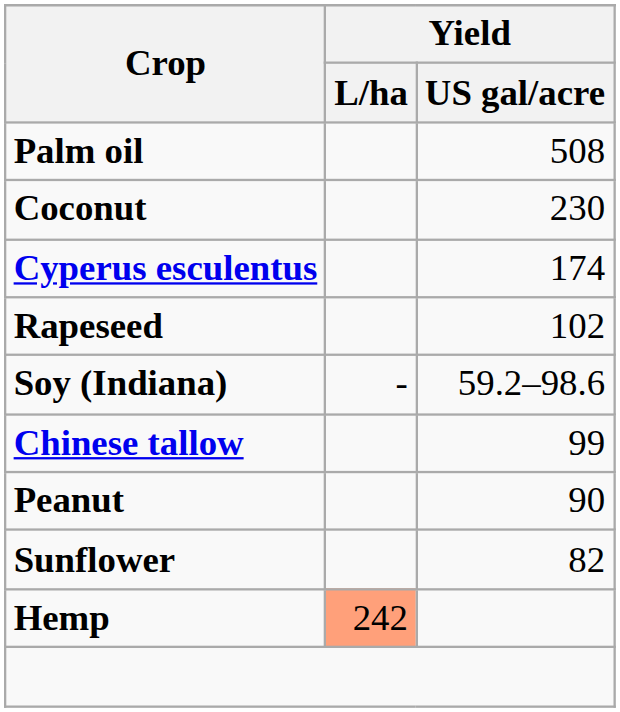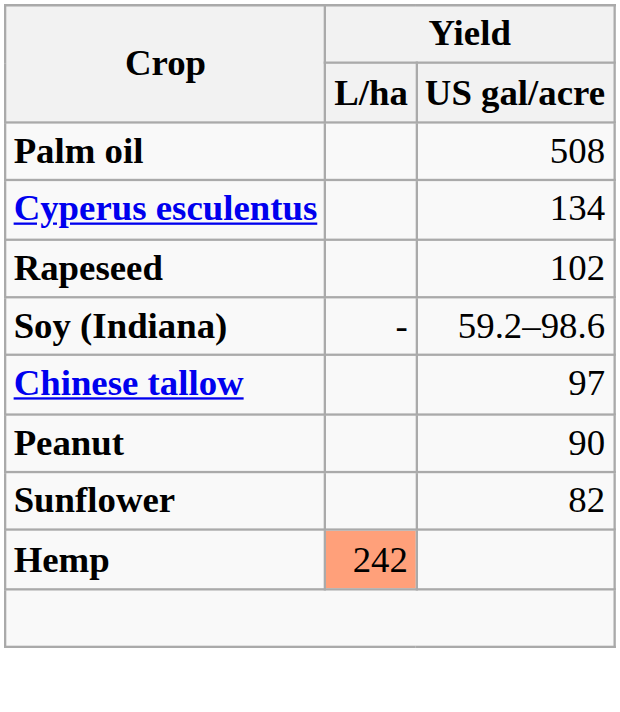- row: Coconut | 230
Cyperus esculentus | Yield / US gal/acre: 174 -> 134
Chinese tallow | Yield / US gal/acre: 99 -> 97
